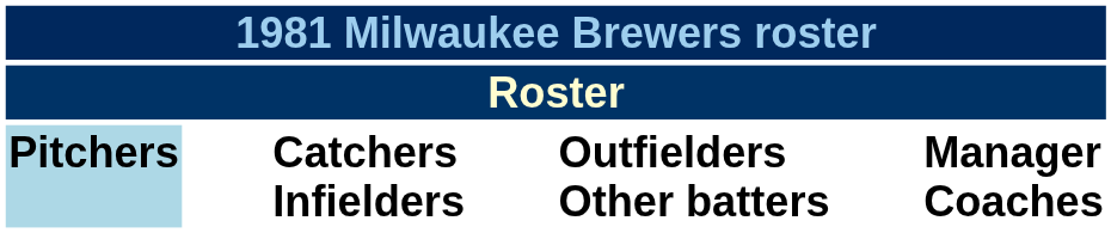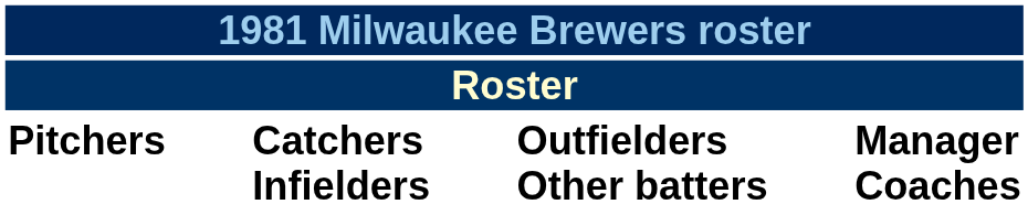Pitchers | column 1: lightblue background -> no background
